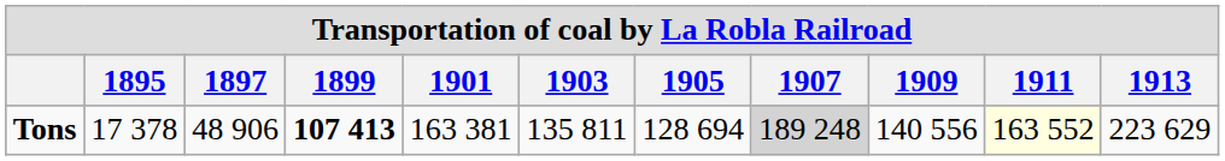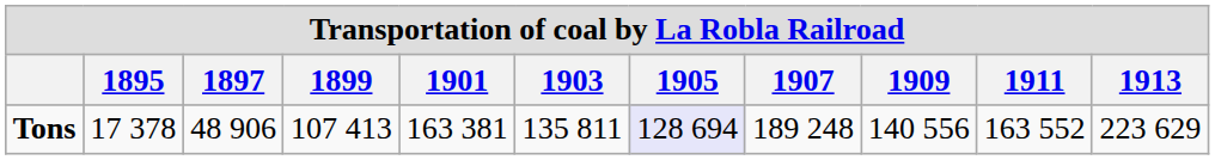Tons | 1899: bold -> normal
Tons | 1905: no background -> lavender background
Tons | 1907: lightgrey background -> no background
Tons | 1911: lightyellow background -> no background
